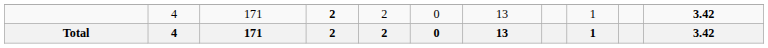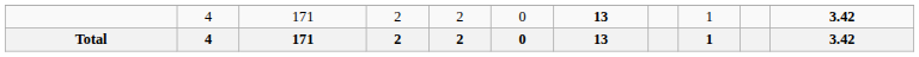row 1 | column 4: bold -> normal
row 1 | column 7: normal -> bold
